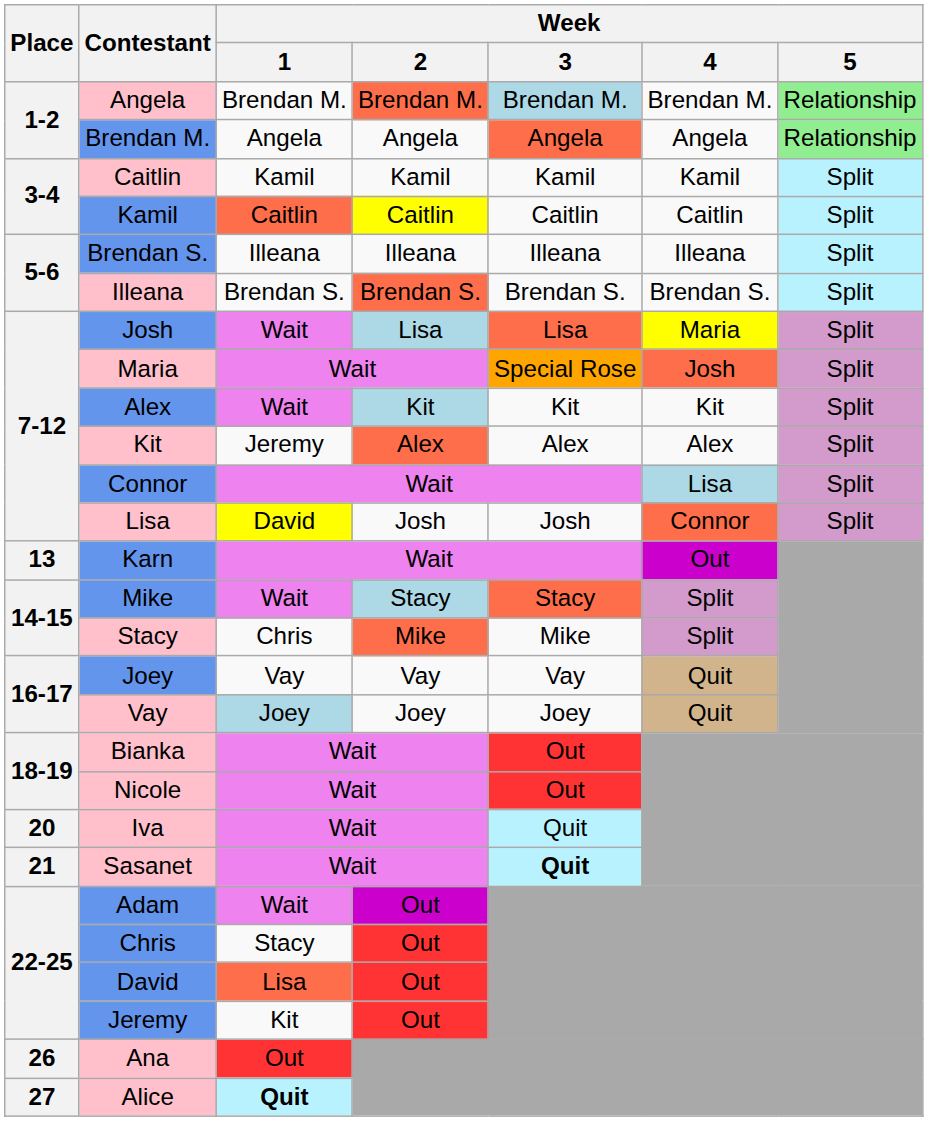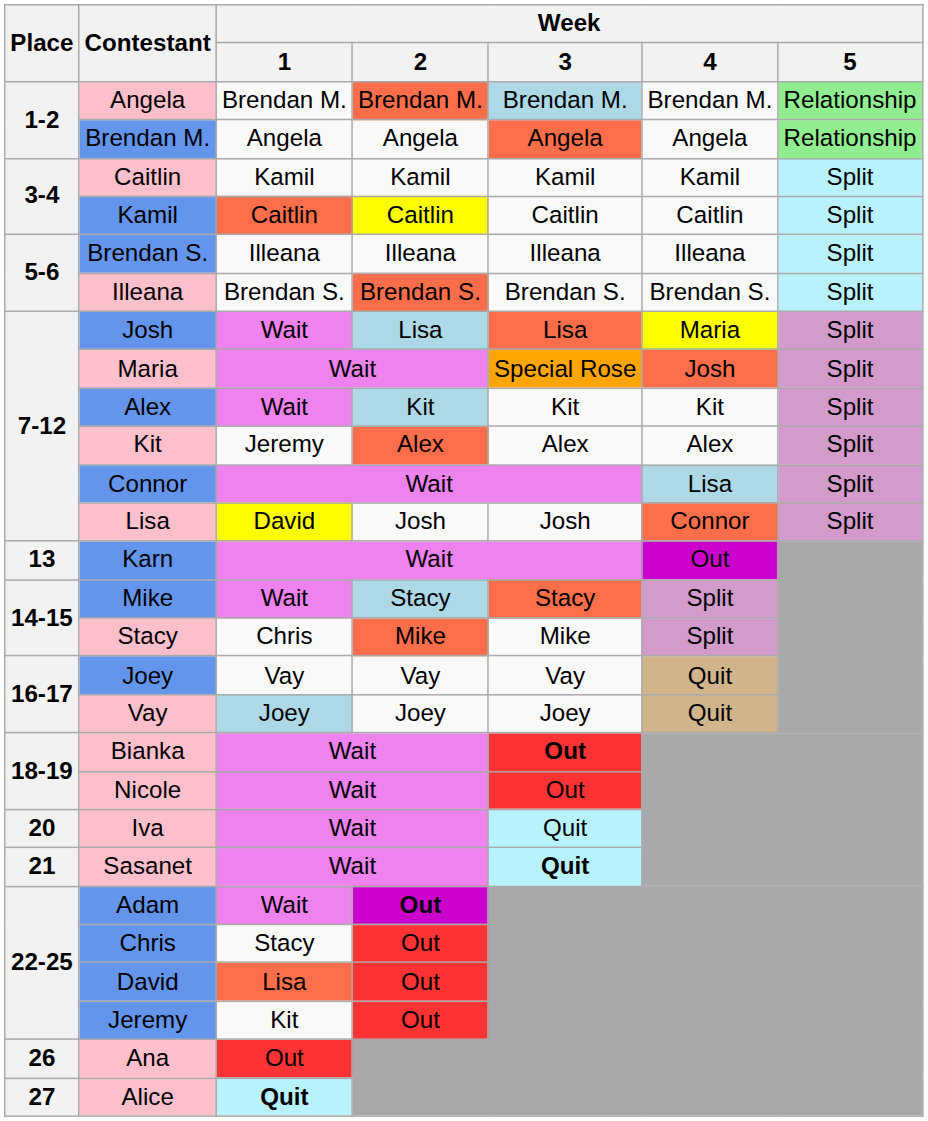Bianka | Week / 3: normal -> bold
Adam | Week / 2: normal -> bold
